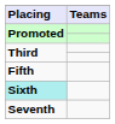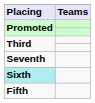row 6 | Placing: Fifth -> Seventh
row 8 | Placing: Seventh -> Fifth
